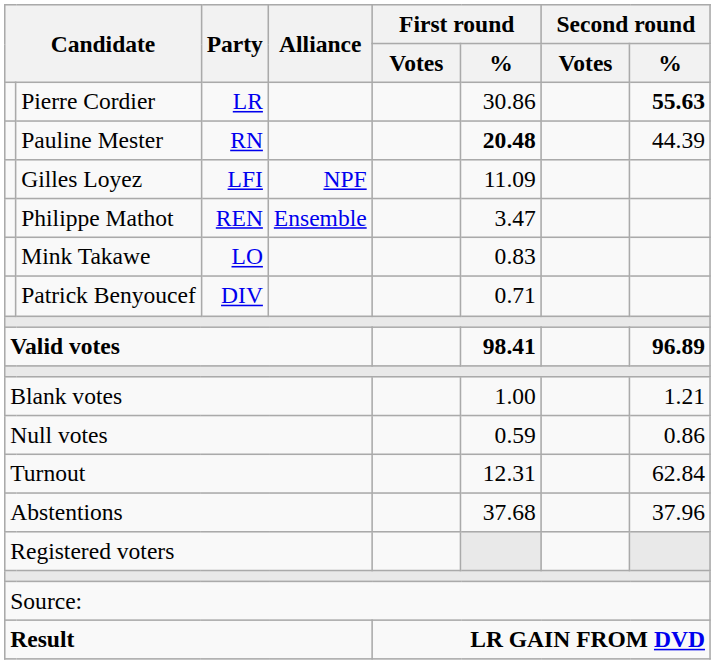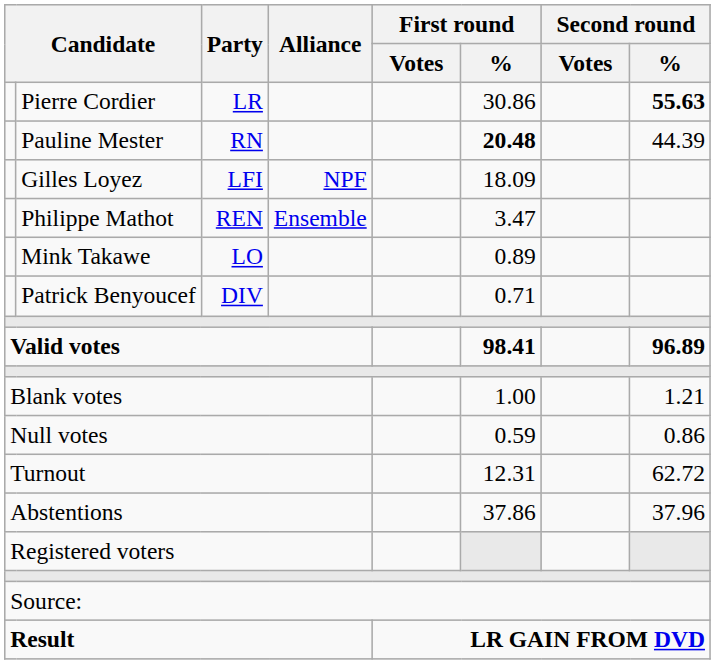Gilles Loyez | First round / %: 11.09 -> 18.09
Mink Takawe | First round / %: 0.83 -> 0.89
Turnout | Second round / %: 62.84 -> 62.72
Abstentions | First round / %: 37.68 -> 37.86
